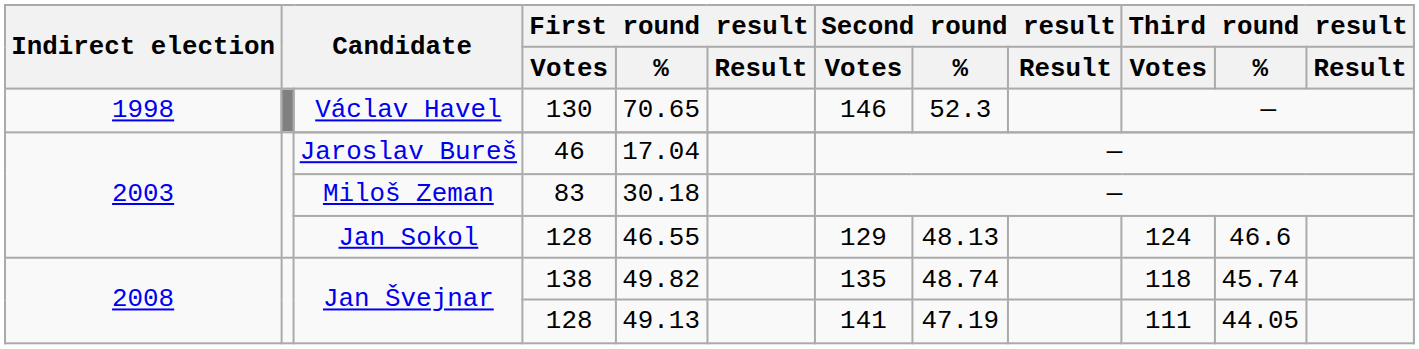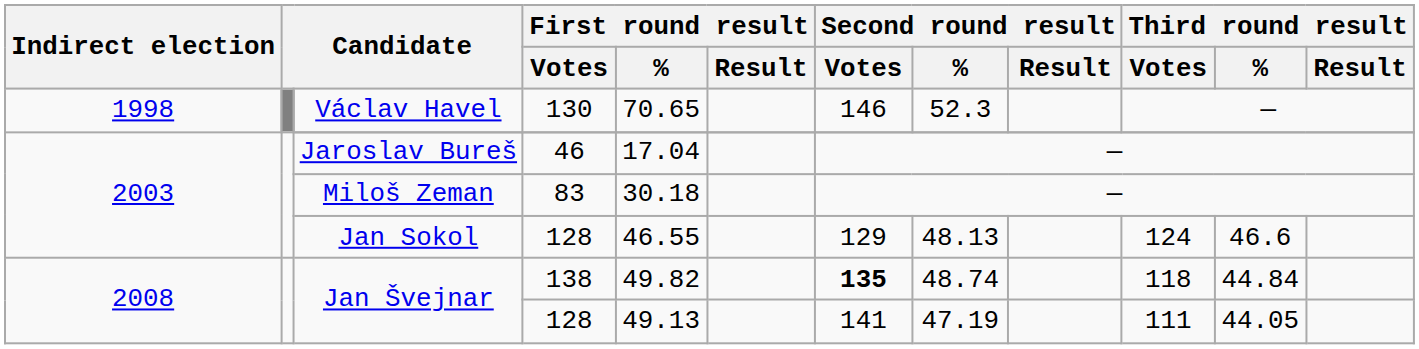Jan Švejnar / 138 | Second round result / Votes: normal -> bold
Jan Švejnar / 138 | Third round result / %: 45.74 -> 44.84
